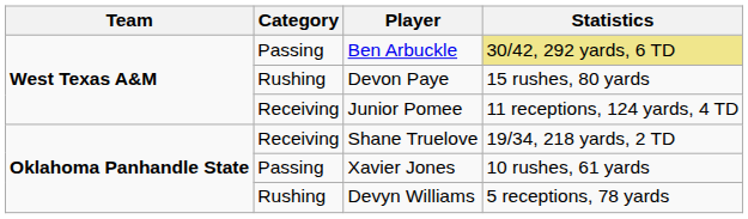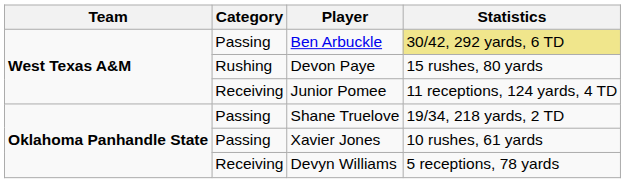Shane Truelove | Category: Receiving -> Passing
Devyn Williams | Category: Rushing -> Receiving
